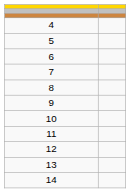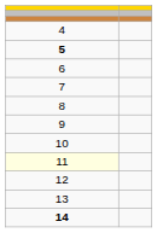row 5 | column 1: normal -> bold
row 11 | column 1: no background -> lightyellow background
row 14 | column 1: normal -> bold
